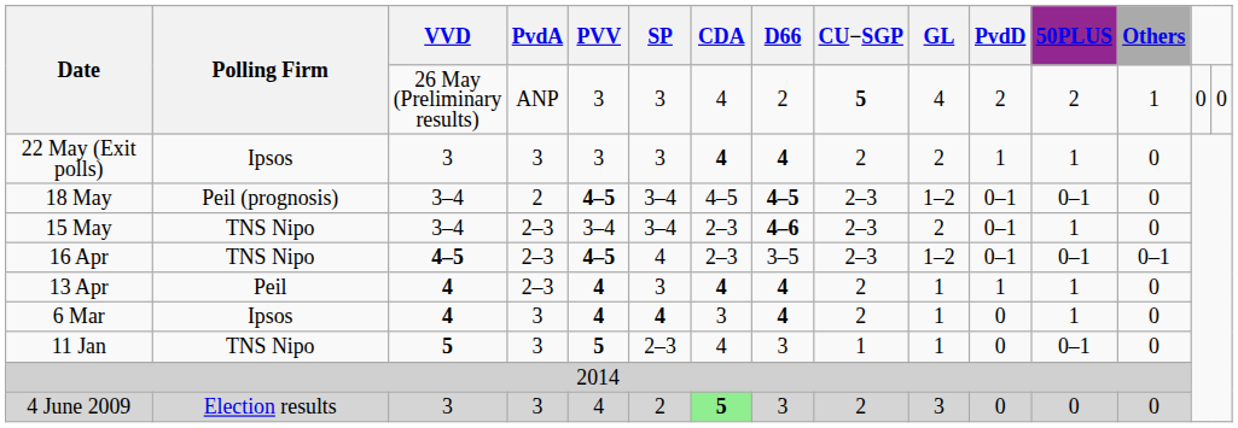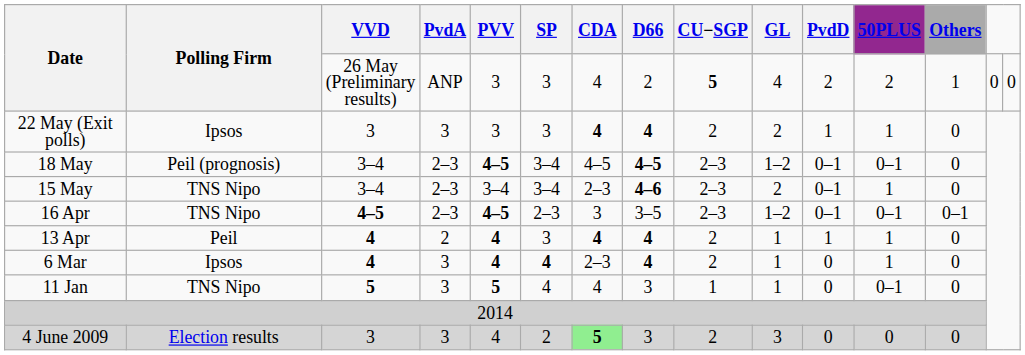18 May | PvdA: 2 -> 2–3
16 Apr | SP: 4 -> 2–3
16 Apr | CDA: 2–3 -> 3
13 Apr | PvdA: 2–3 -> 2
6 Mar | CDA: 3 -> 2–3
11 Jan | SP: 2–3 -> 4
